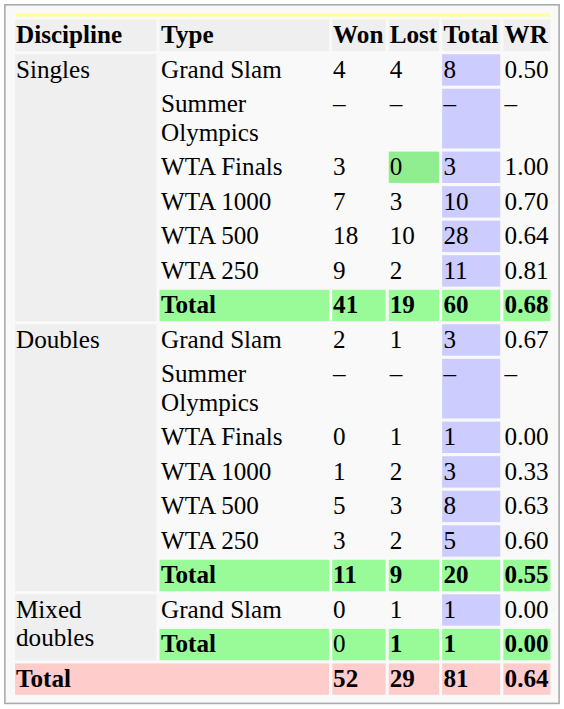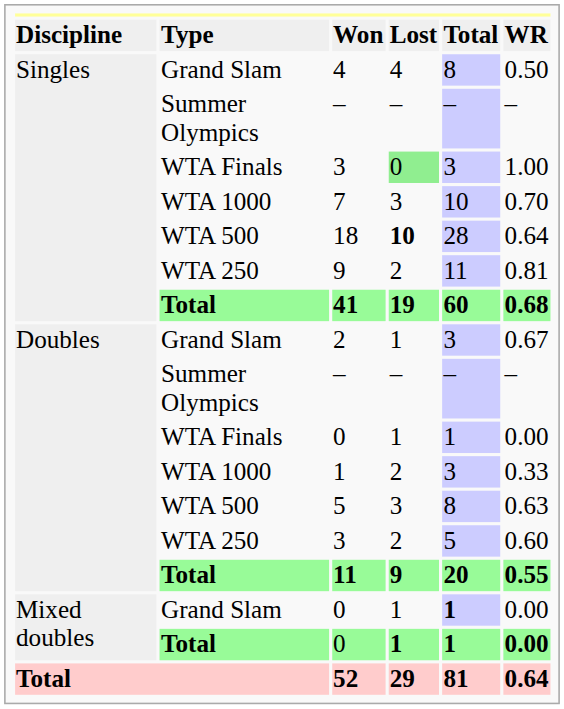18 | column 4: normal -> bold
Grand Slam / 0 | column 5: normal -> bold
